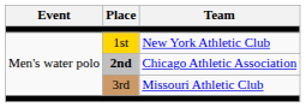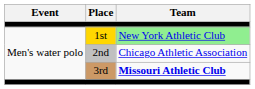1st | Team: no background -> lightgreen background
2nd | Place: bold -> normal
3rd | Team: normal -> bold
